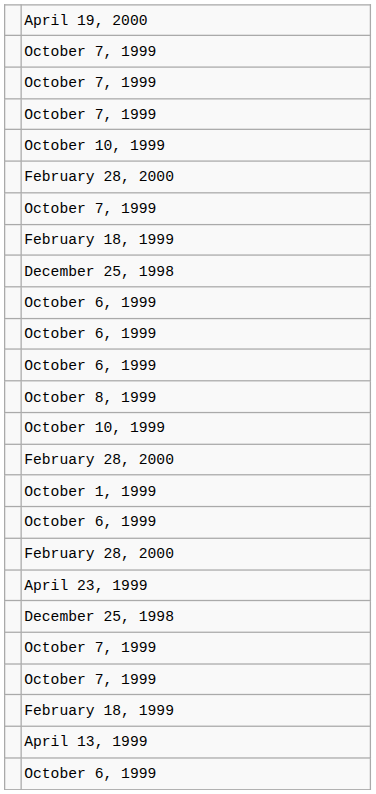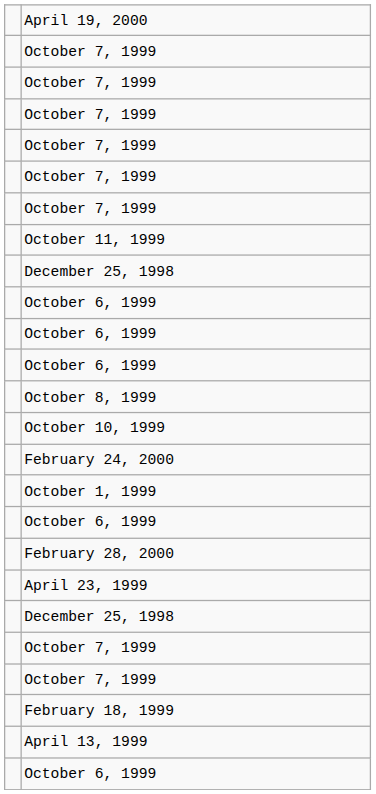row 5 | column 2: October 10, 1999 -> October 7, 1999
row 6 | column 2: February 28, 2000 -> October 7, 1999
row 8 | column 2: February 18, 1999 -> October 11, 1999
row 15 | column 2: February 28, 2000 -> February 24, 2000
